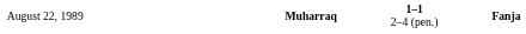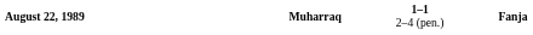August 22, 1989 | column 1: normal -> bold
